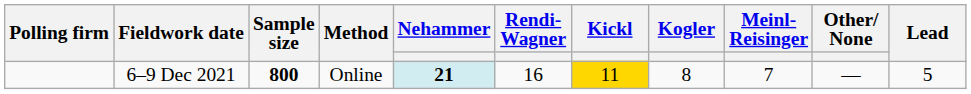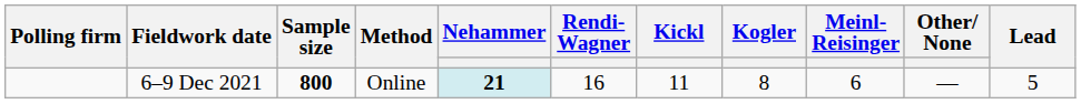6–9 Dec 2021 | Kickl: gold background -> no background
6–9 Dec 2021 | Meinl-Reisinger: 7 -> 6
